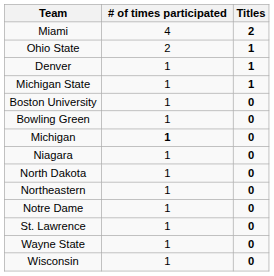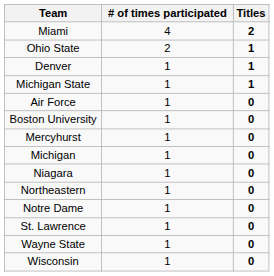+ row: Air Force | 1 | 0
- row: Bowling Green | 1 | 0
+ row: Mercyhurst | 1 | 0
Michigan | # of times participated: bold -> normal
- row: North Dakota | 1 | 0
